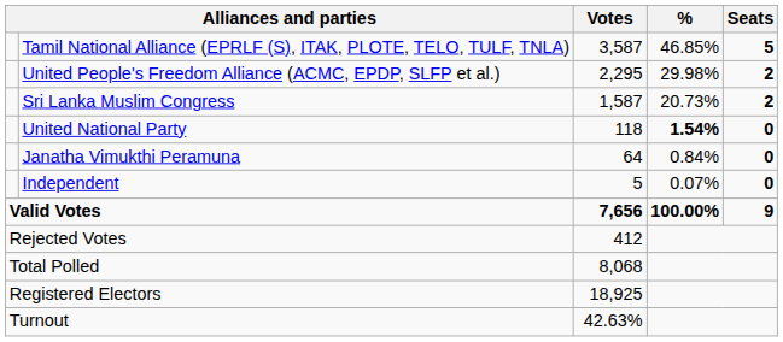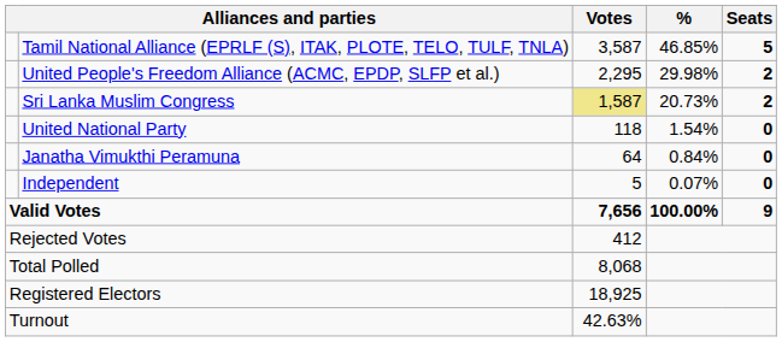Sri Lanka Muslim Congress | Votes: no background -> khaki background
United National Party | %: bold -> normal
